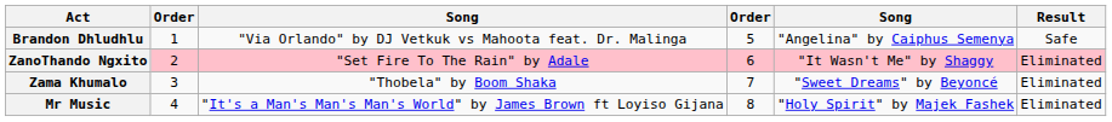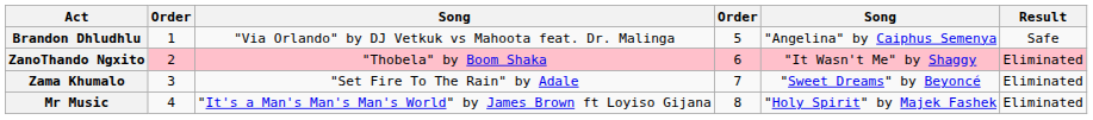ZanoThando Ngxito | column 3: "Set Fire To The Rain" by Adale -> "Thobela" by Boom Shaka
Zama Khumalo | column 3: "Thobela" by Boom Shaka -> "Set Fire To The Rain" by Adale
